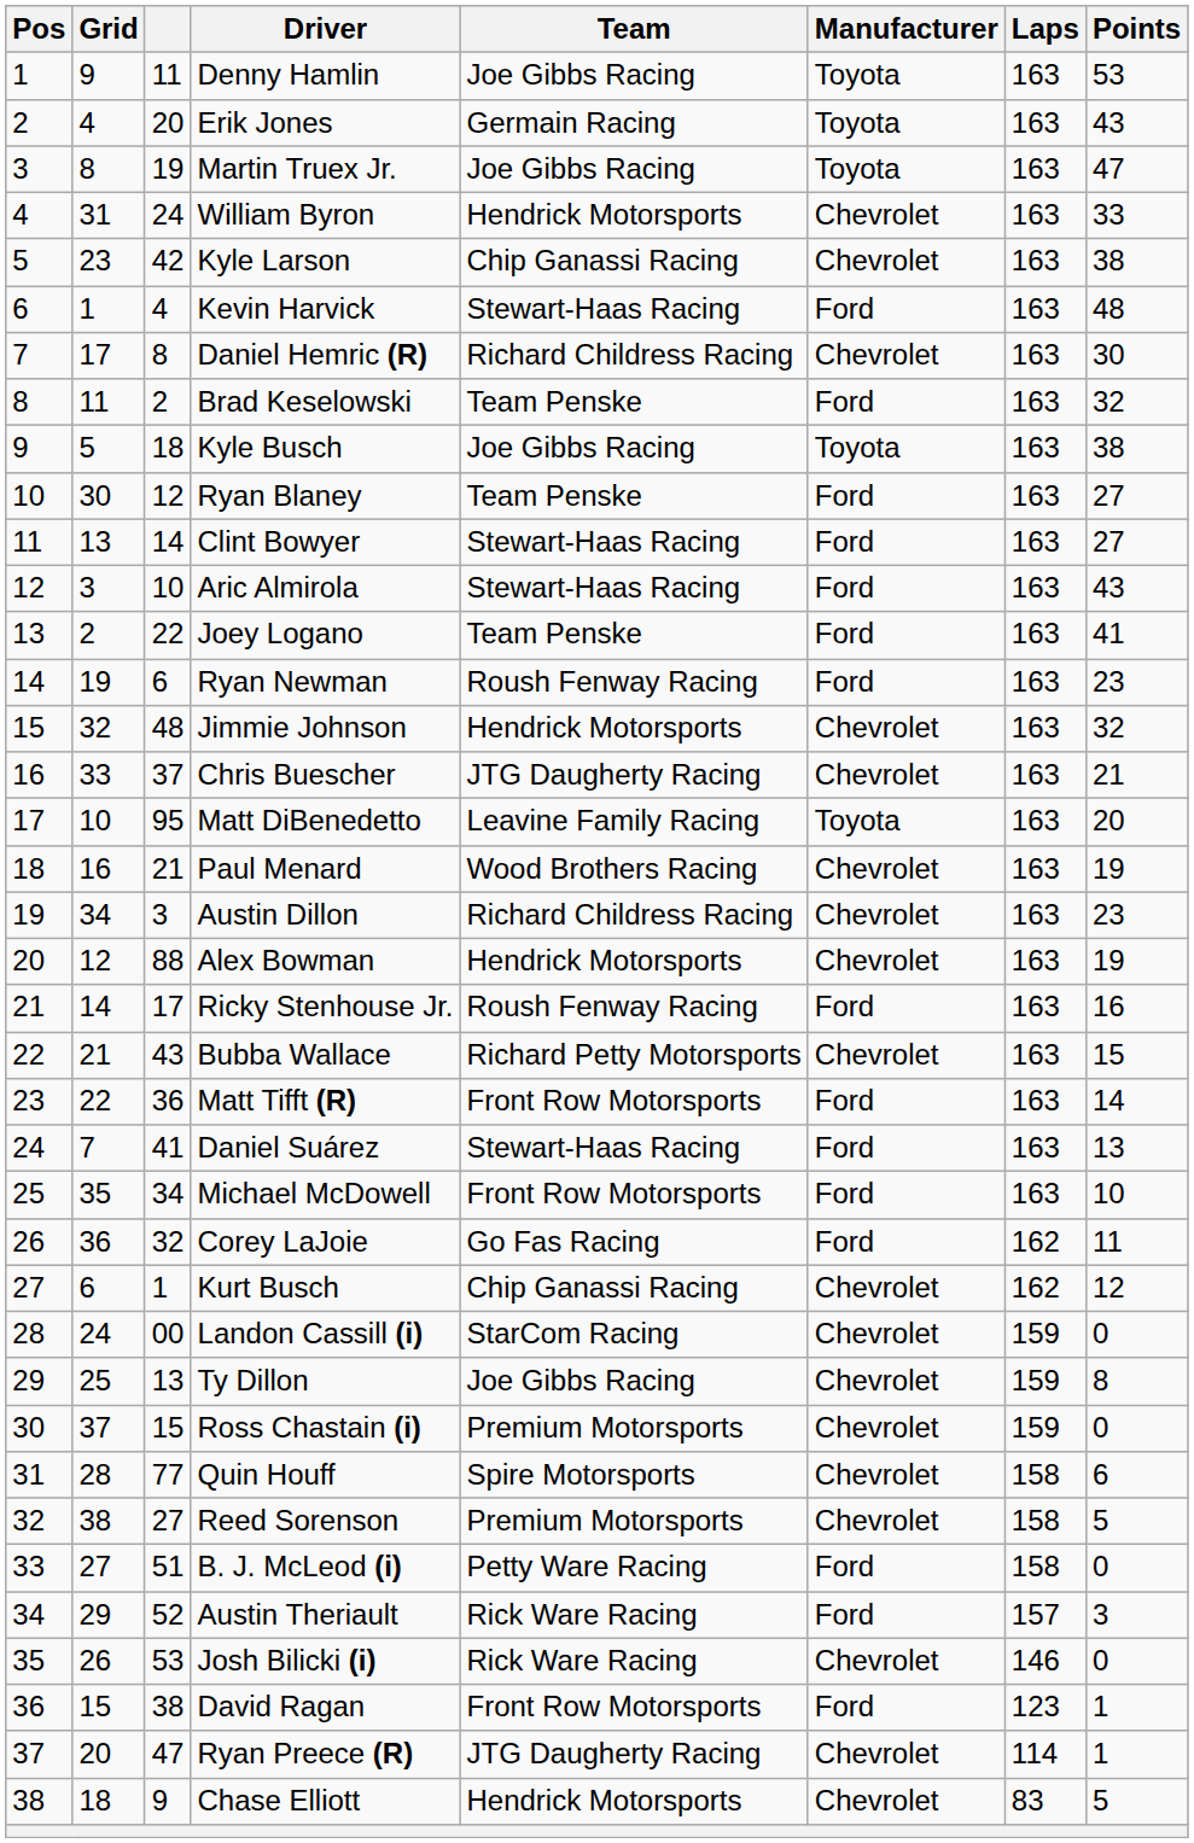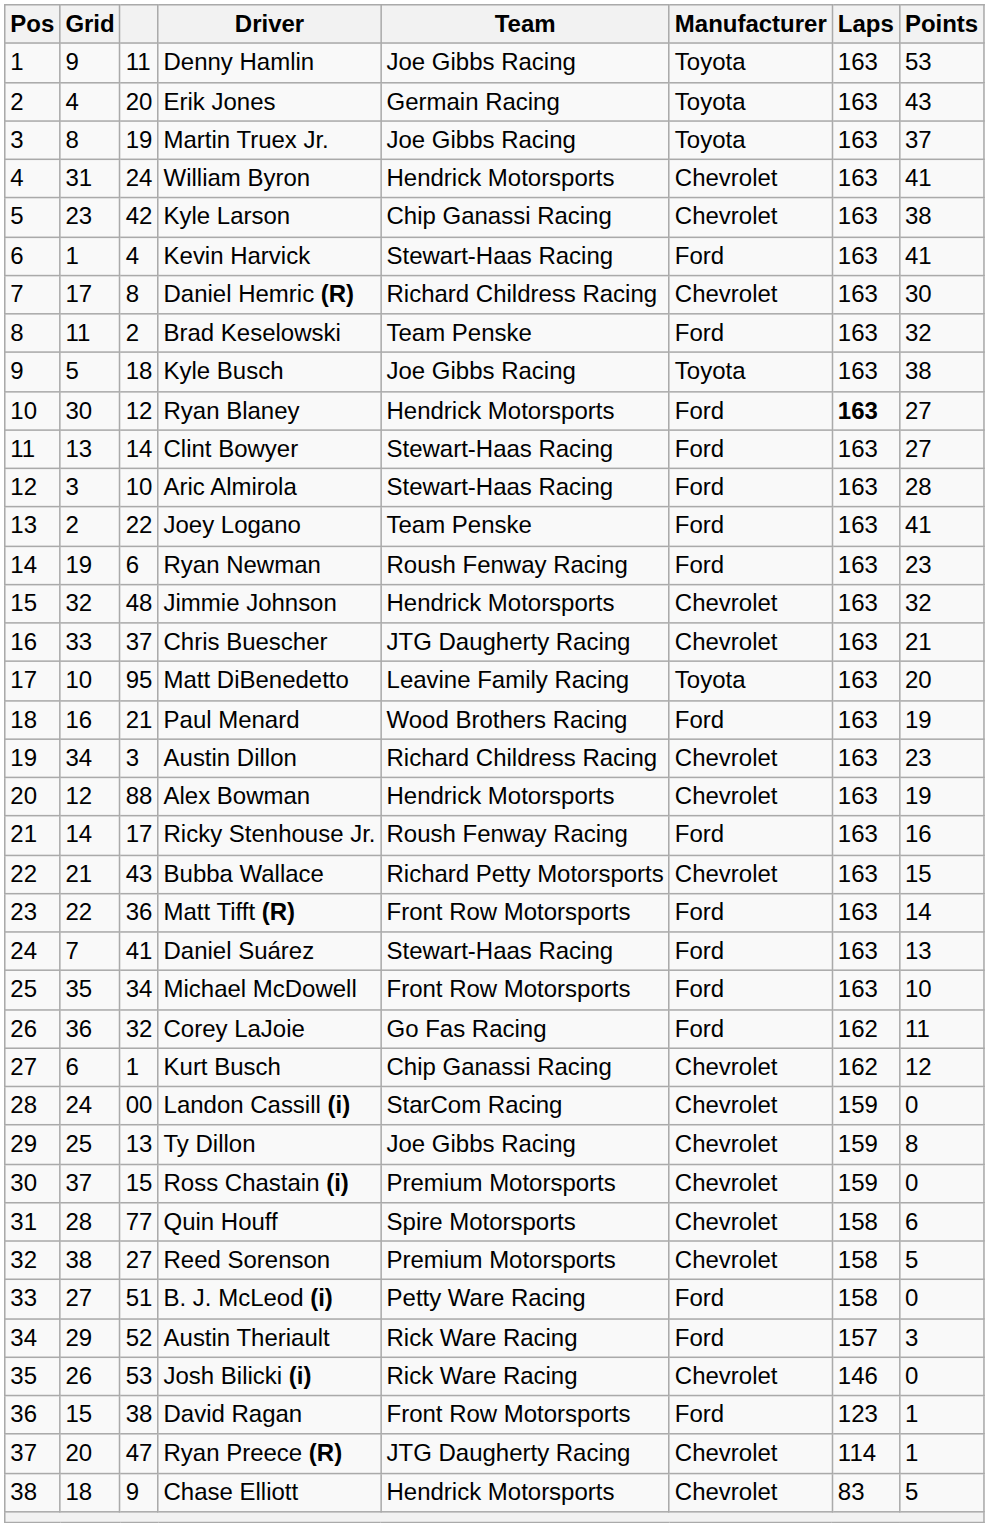Martin Truex Jr. | Points: 47 -> 37
William Byron | Points: 33 -> 41
Kevin Harvick | Points: 48 -> 41
Ryan Blaney | Team: Team Penske -> Hendrick Motorsports
Ryan Blaney | Laps: normal -> bold
Aric Almirola | Points: 43 -> 28
Paul Menard | Manufacturer: Chevrolet -> Ford
